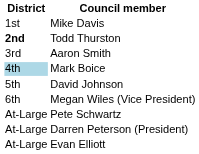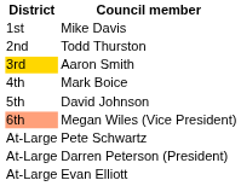Todd Thurston | District: bold -> normal
Aaron Smith | District: no background -> gold background
Mark Boice | District: lightblue background -> no background
Megan Wiles (Vice President) | District: no background -> lightsalmon background
